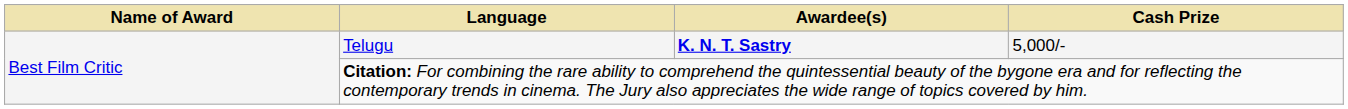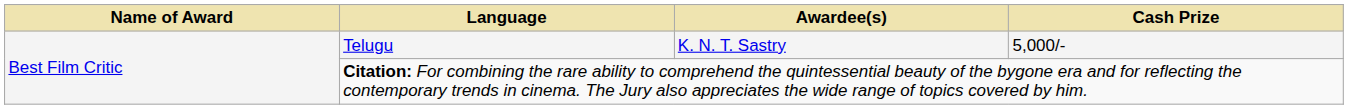Telugu | Awardee(s): bold -> normal
